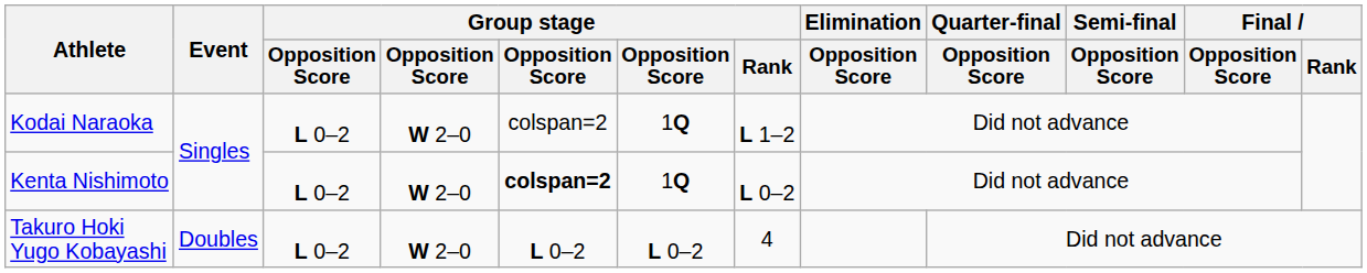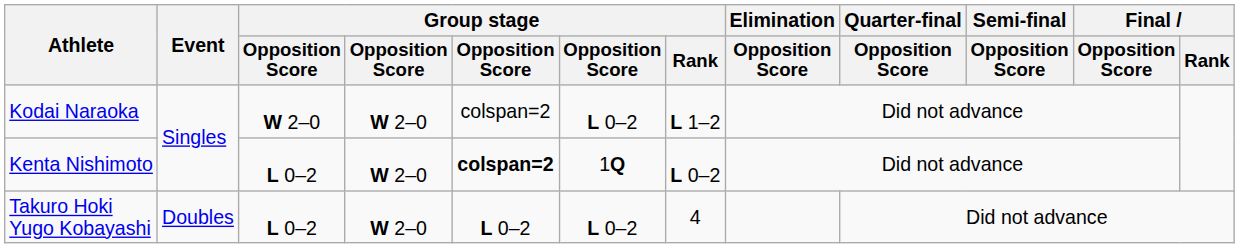Kodai Naraoka | column 3: L 0–2 -> W 2–0
Kodai Naraoka | column 6: 1Q -> L 0–2
